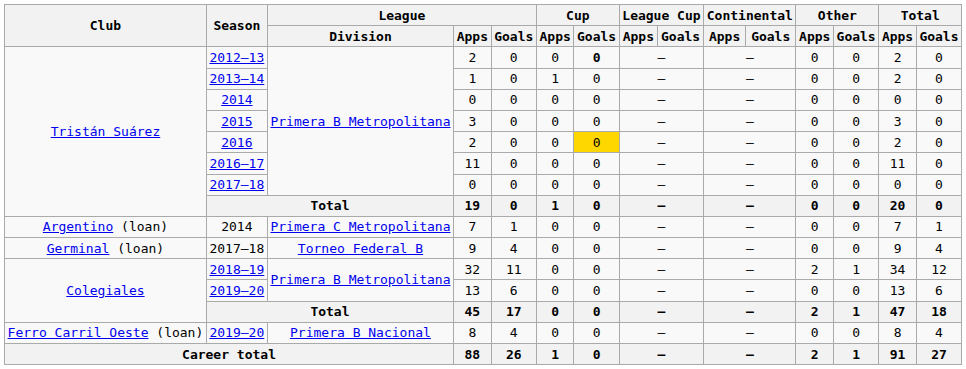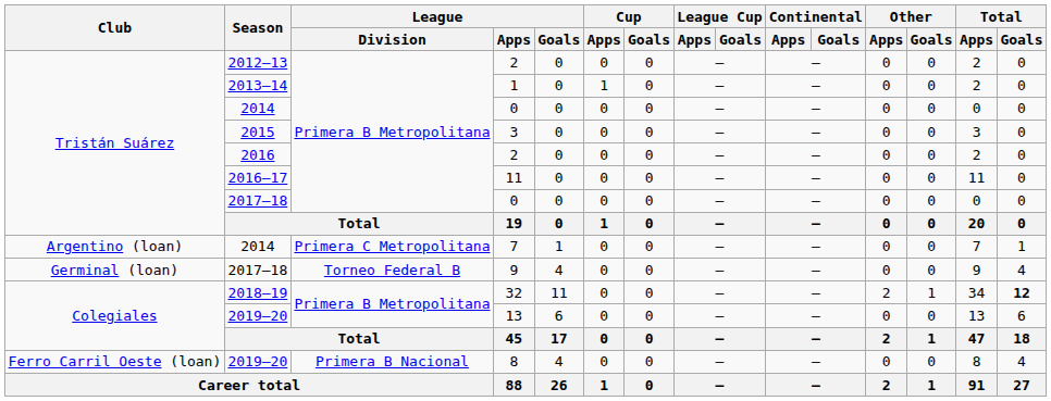2012–13 / 2 | Cup / Goals: bold -> normal
2016 / 2 | Cup / Goals: gold background -> no background
32 | Total / Goals: normal -> bold
